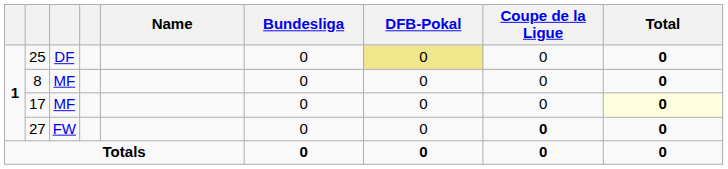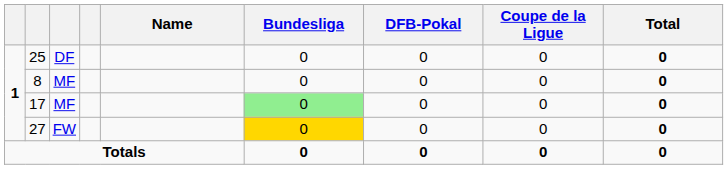25 | DFB-Pokal: khaki background -> no background
17 | Bundesliga: no background -> lightgreen background
17 | Total: lightyellow background -> no background
27 | Bundesliga: no background -> gold background
27 | Coupe de la Ligue: bold -> normal
